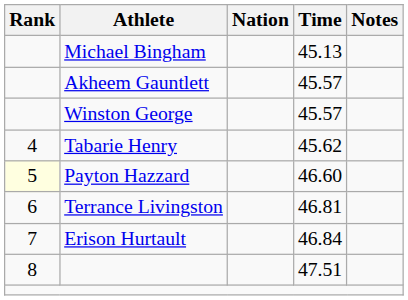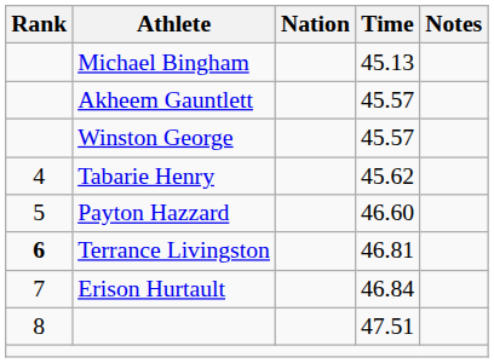Payton Hazzard | Rank: lightyellow background -> no background
Terrance Livingston | Rank: normal -> bold
